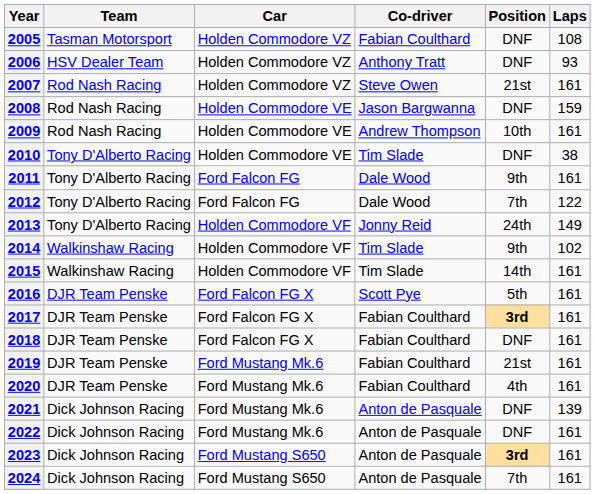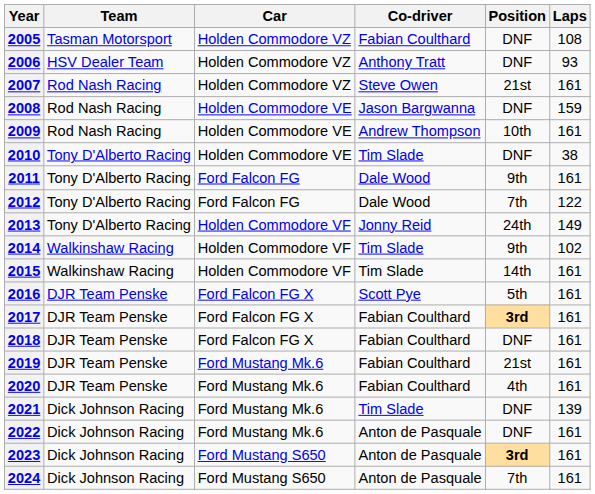2021 | Co-driver: Anton de Pasquale -> Tim Slade
